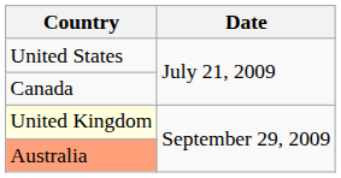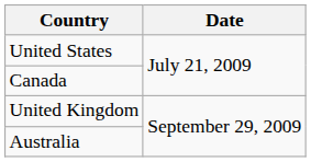United Kingdom | Country: lightyellow background -> no background
Australia | Country: lightsalmon background -> no background
